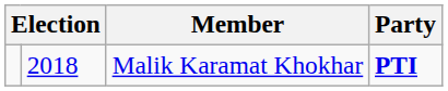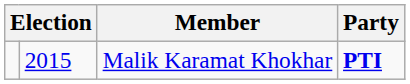Malik Karamat Khokhar | column 2: 2018 -> 2015
